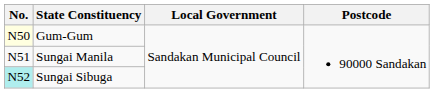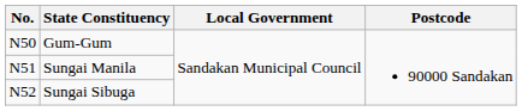Gum-Gum | No.: lightyellow background -> no background
Sungai Sibuga | No.: paleturquoise background -> no background
